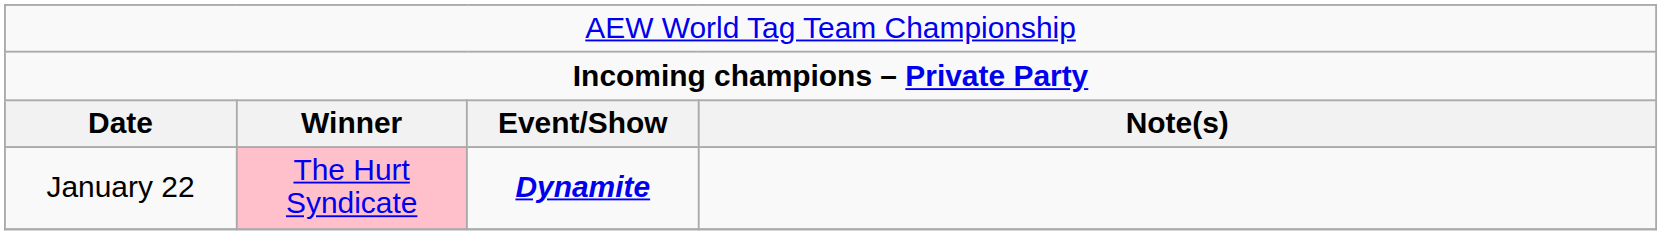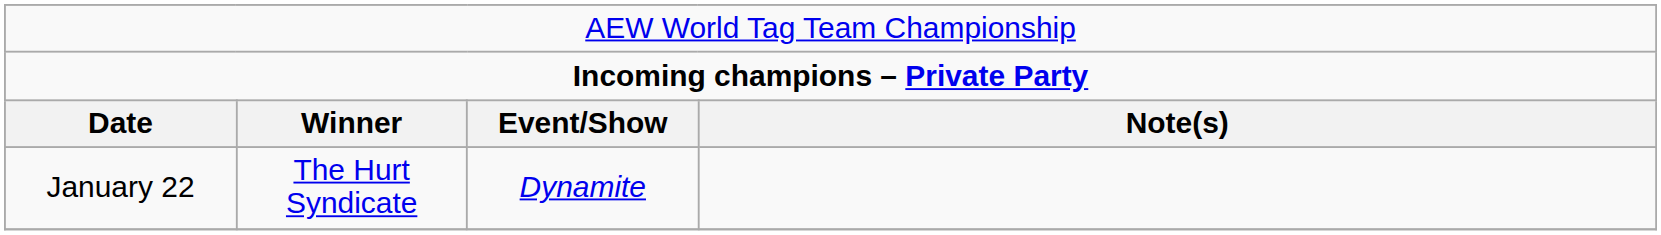January 22 | column 2: pink background -> no background
January 22 | column 3: bold -> normal
